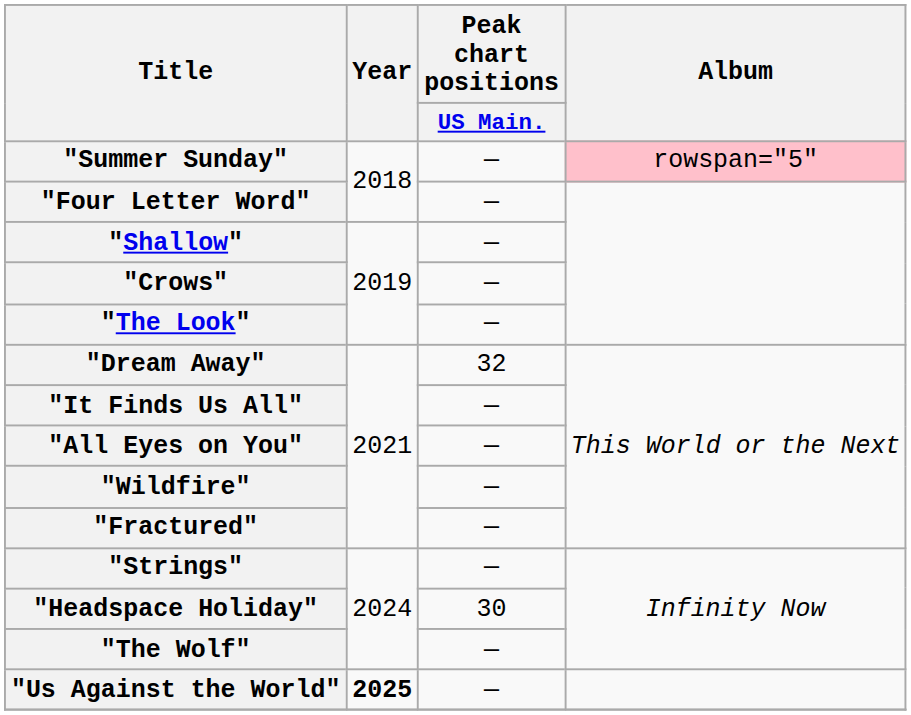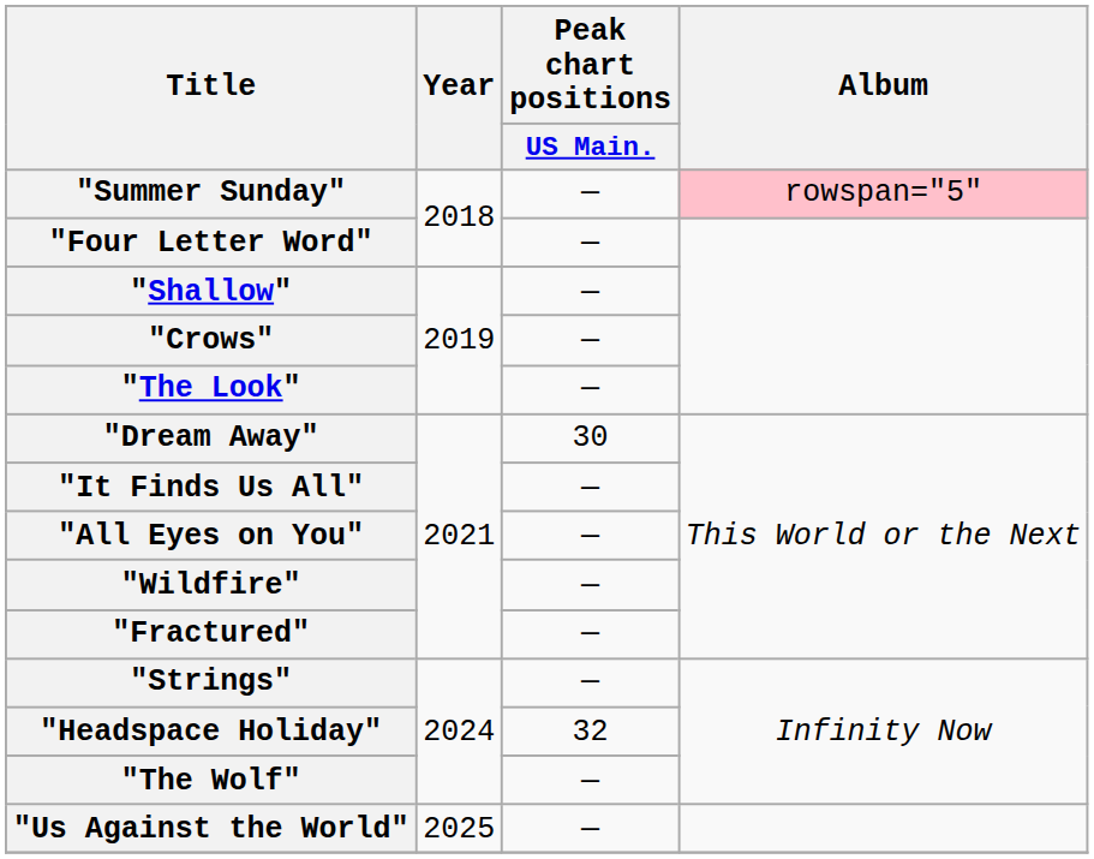"Dream Away" | Peak chart positions / US Main.: 32 -> 30
"Headspace Holiday" | Peak chart positions / US Main.: 30 -> 32
"Us Against the World" | Year: bold -> normal
